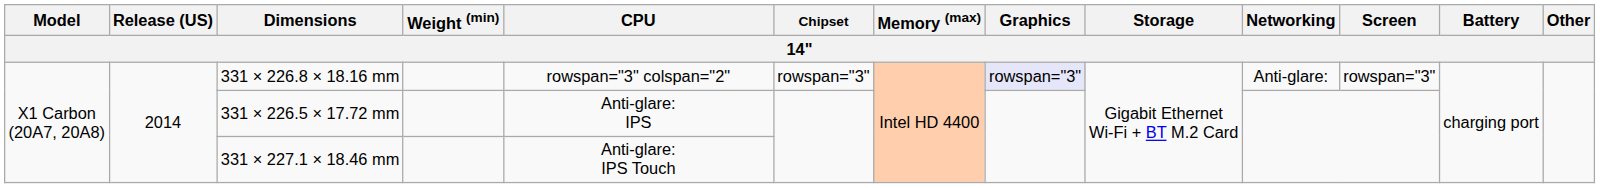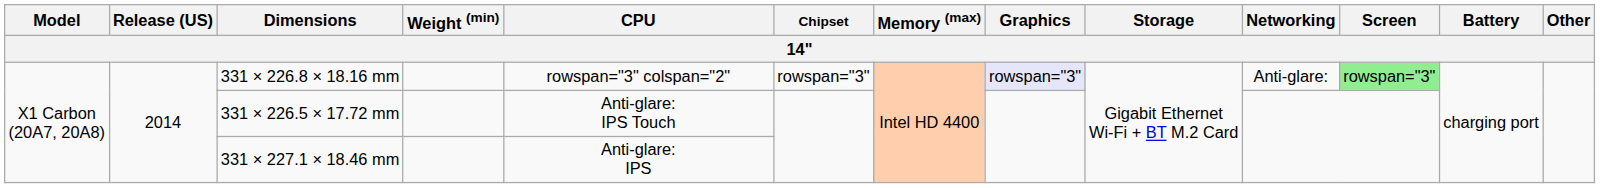331 × 226.8 × 18.16 mm | Screen: no background -> lightgreen background
331 × 226.5 × 17.72 mm | CPU: Anti-glare: IPS -> Anti-glare: IPS Touch
331 × 227.1 × 18.46 mm | CPU: Anti-glare: IPS Touch -> Anti-glare: IPS
